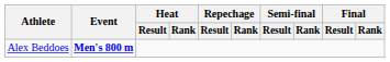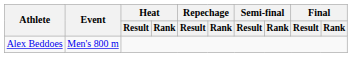Alex Beddoes | Event: bold -> normal
